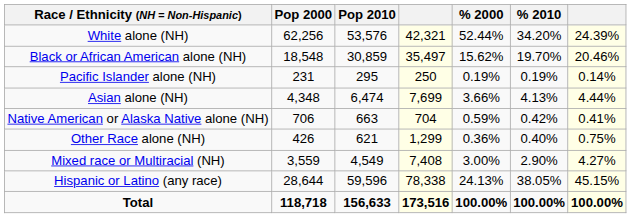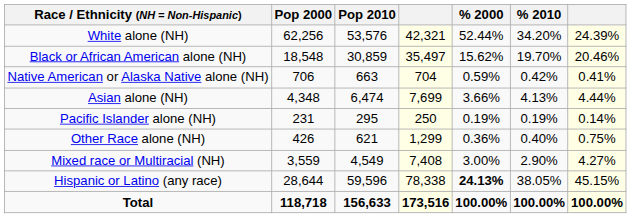rows swapped: Native American or Alaska Native alone (NH) <-> Pacific Islander alone (NH)
Hispanic or Latino (any race) | % 2000: normal -> bold
